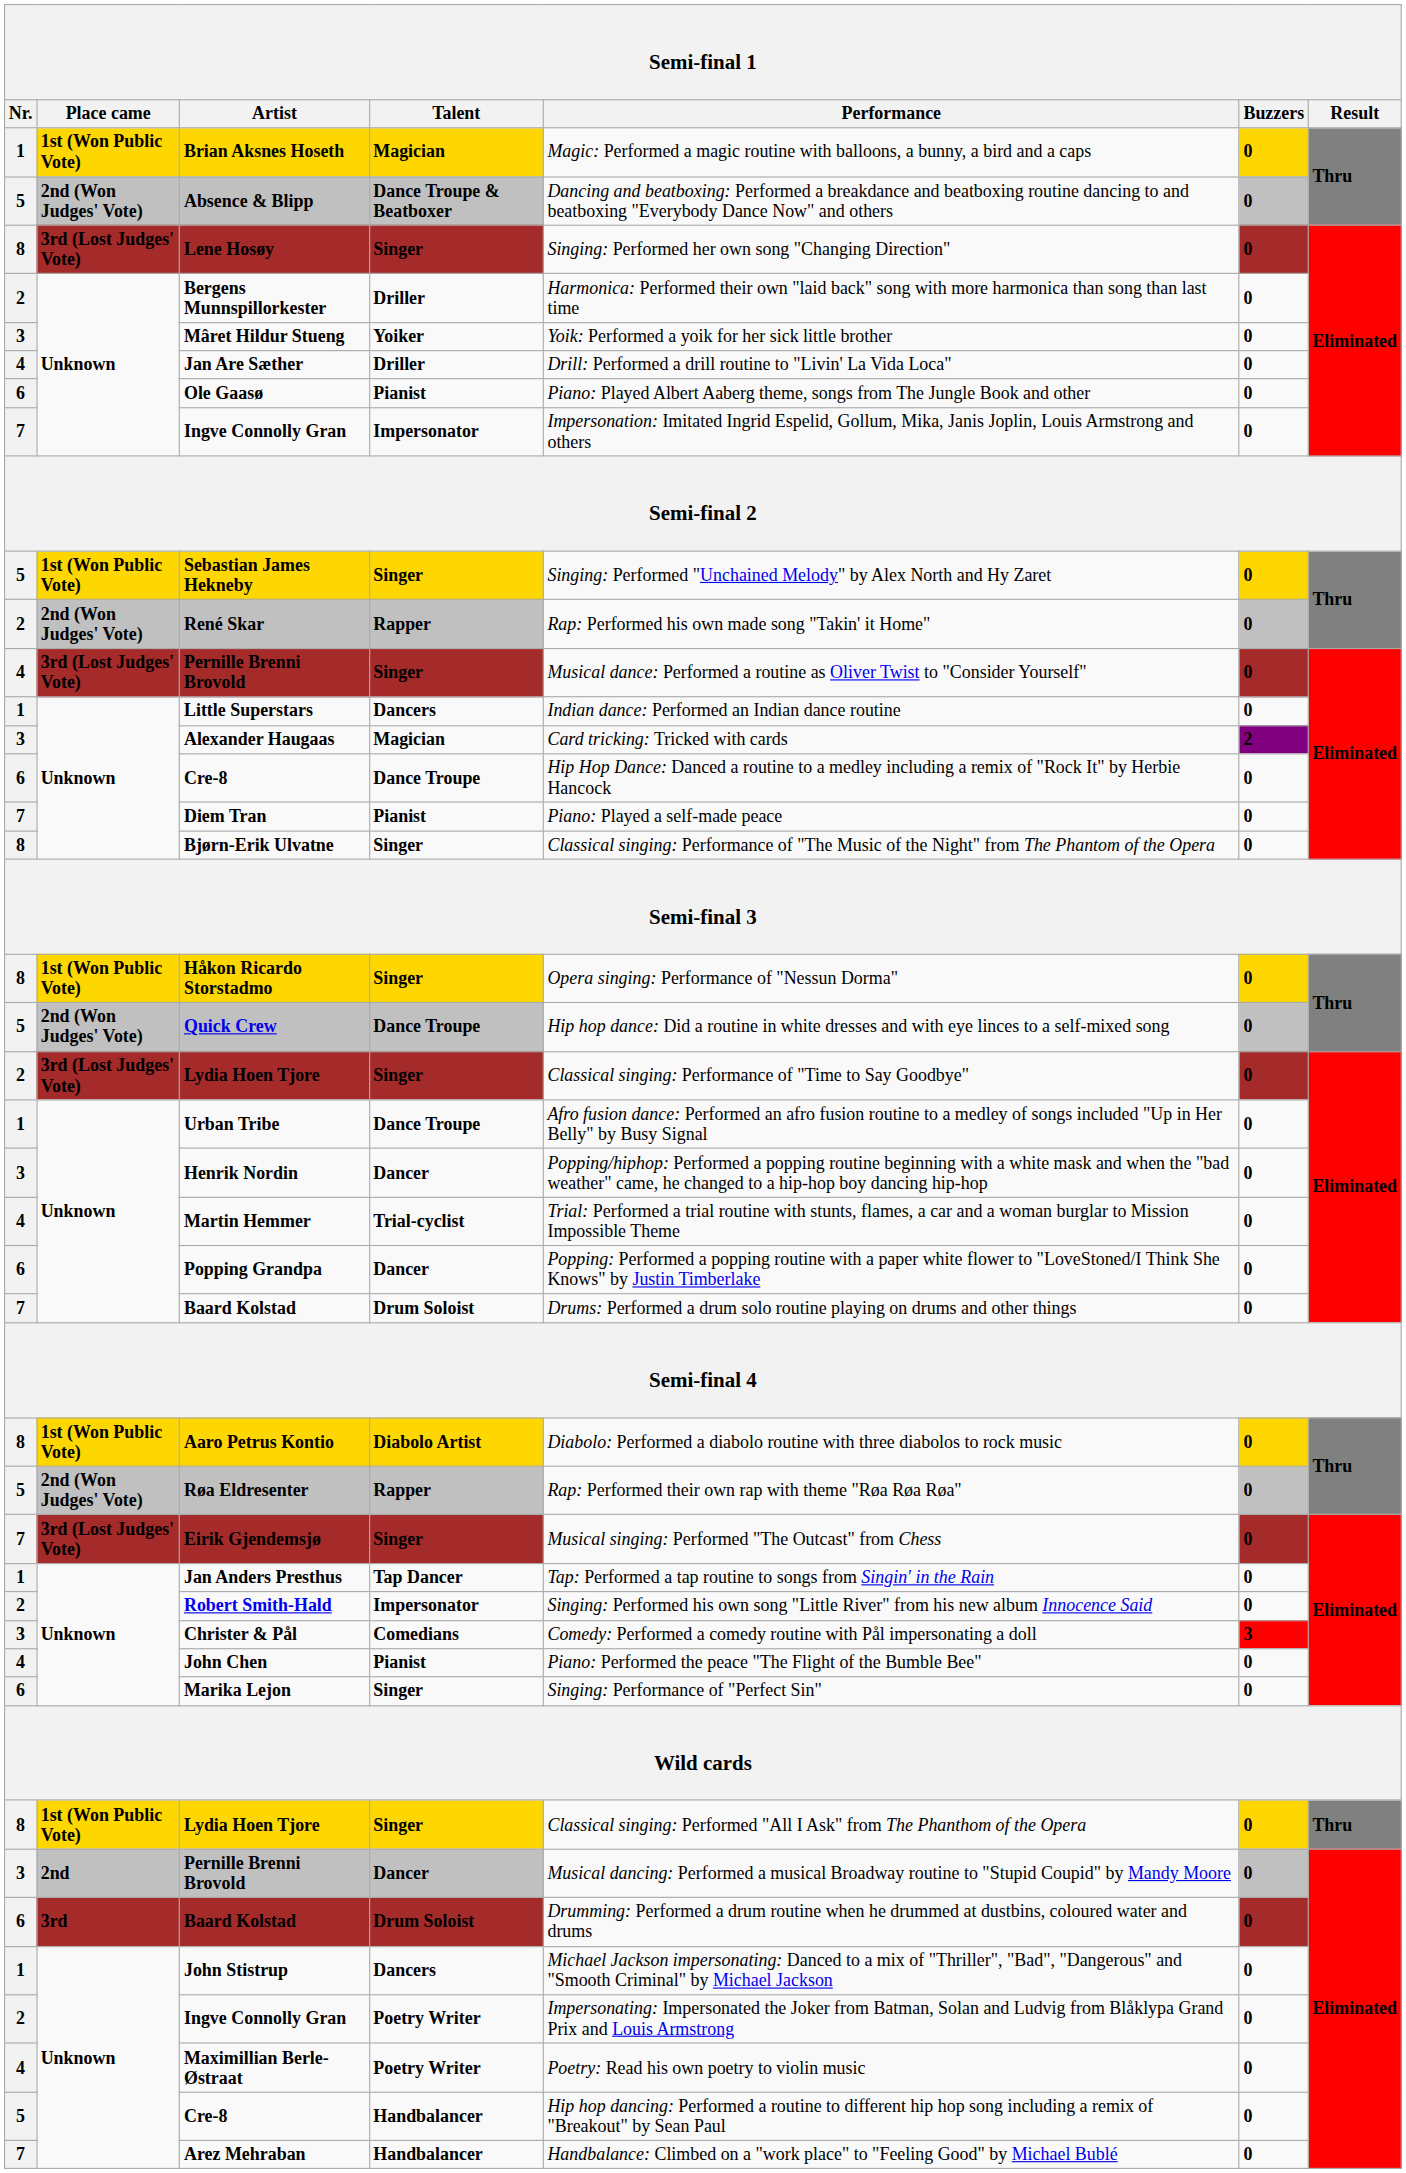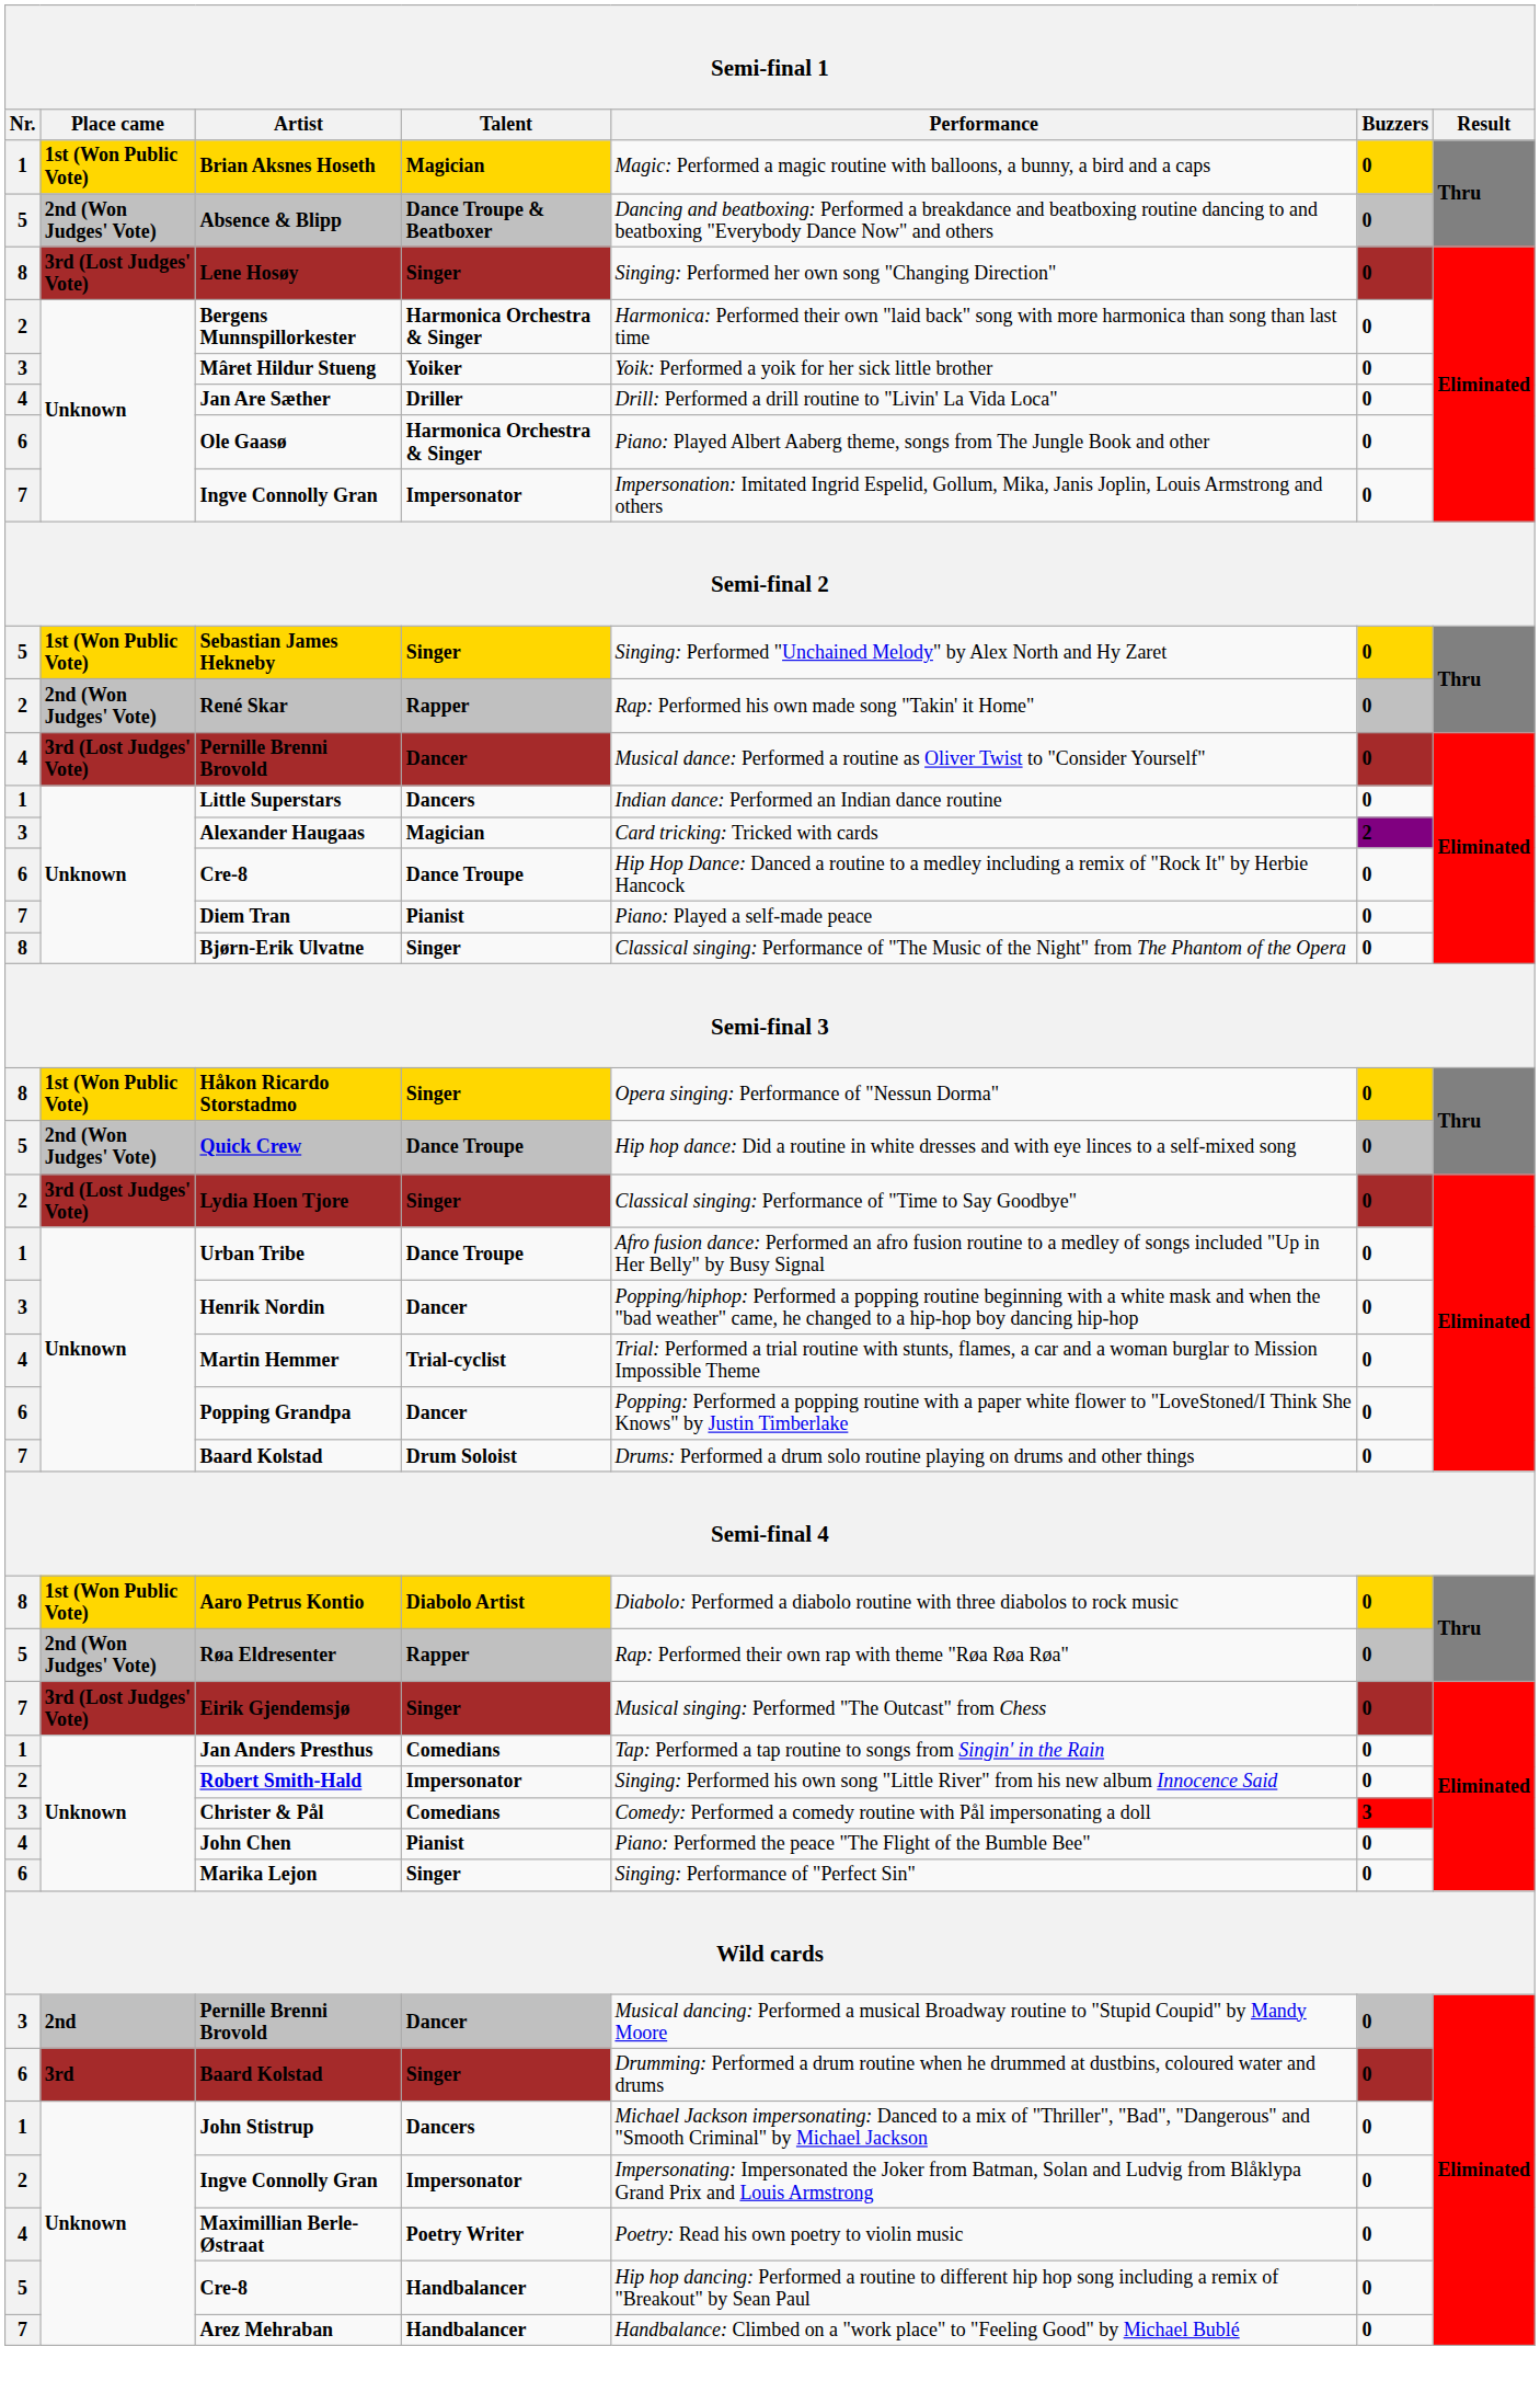Bergens Munnspillorkester | Talent: Driller -> Harmonica Orchestra & Singer
Ole Gaasø | Talent: Pianist -> Harmonica Orchestra & Singer
4 / Pernille Brenni Brovold | Talent: Singer -> Dancer
Jan Anders Presthus | Talent: Tap Dancer -> Comedians
- row: 8 | 1st (Won Public Vote) | Lydia Hoen Tjore | Singer | Classical singing: Performed "All I Ask" from The Phanthom of the Opera | 0 | Thru
6 / Baard Kolstad | Talent: Drum Soloist -> Singer
2 / Ingve Connolly Gran | Talent: Poetry Writer -> Impersonator
